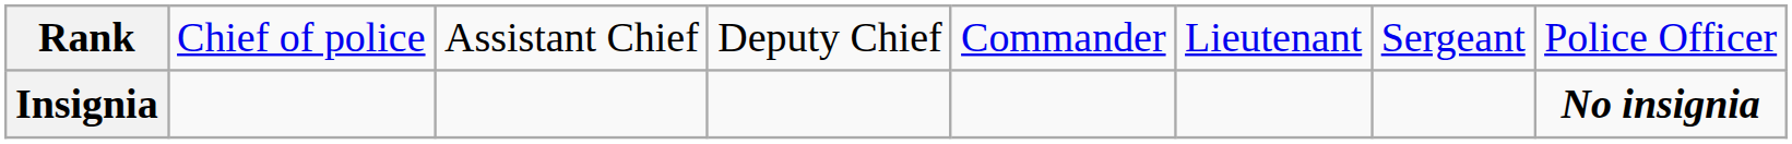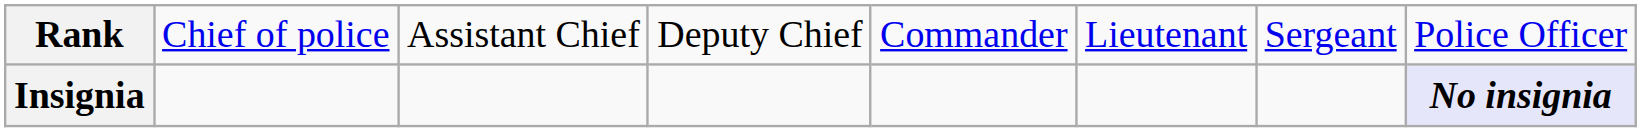Insignia | column 8: no background -> lavender background
